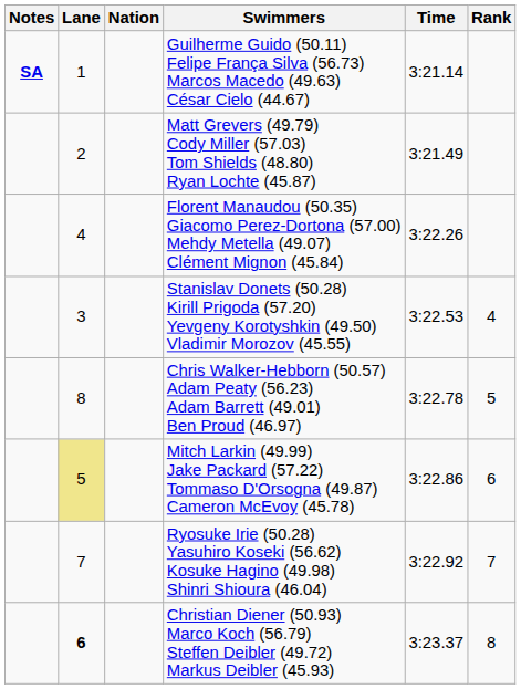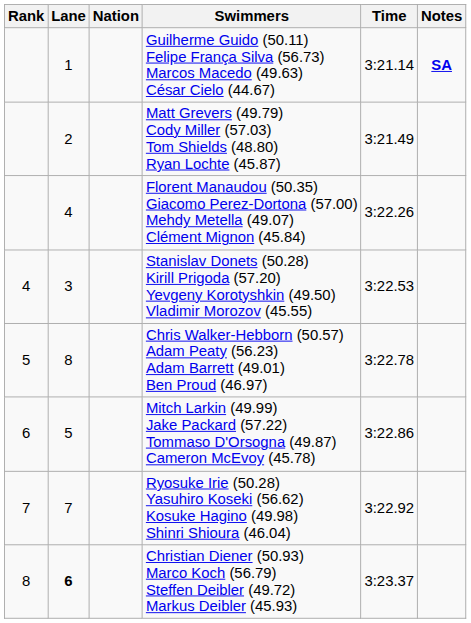columns swapped: Rank <-> Notes
row 7 | Lane: khaki background -> no background
